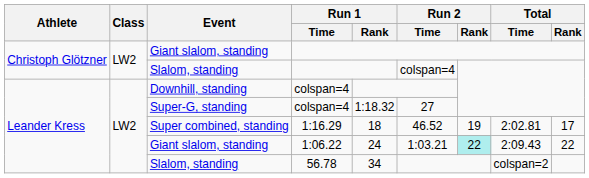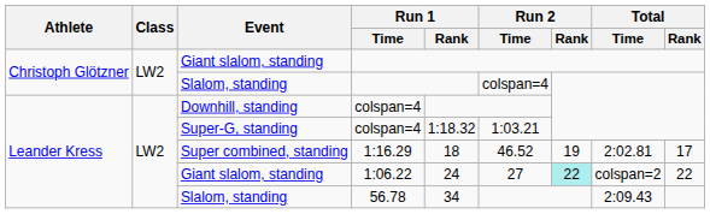Super-G, standing | Run 2 / Time: 27 -> 1:03.21
Giant slalom, standing / 1:06.22 | Run 2 / Time: 1:03.21 -> 27
Giant slalom, standing / 1:06.22 | Total / Time: 2:09.43 -> colspan=2
Slalom, standing / 56.78 | Total / Time: colspan=2 -> 2:09.43
